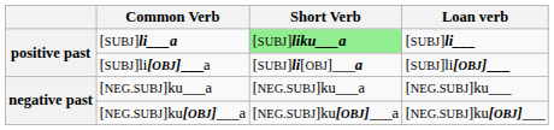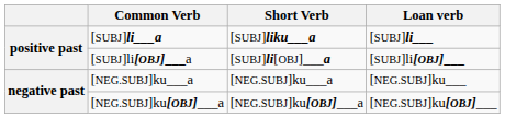[SUBJ]li___a | Short Verb: lightgreen background -> no background
